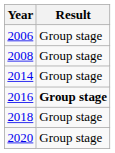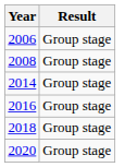2016 | Result: bold -> normal
